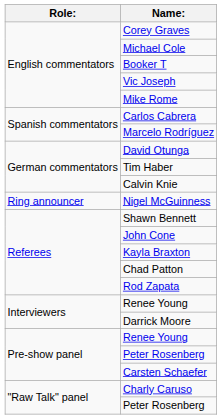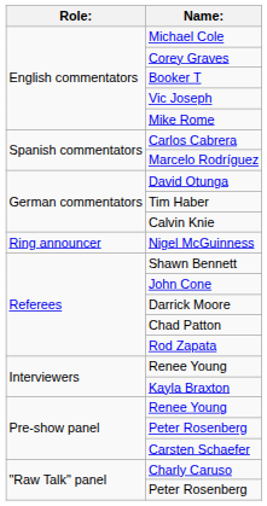row 2 | Name:: Corey Graves -> Michael Cole
row 3 | Name:: Michael Cole -> Corey Graves
row 15 | Name:: Kayla Braxton -> Darrick Moore
row 19 | Name:: Darrick Moore -> Kayla Braxton
